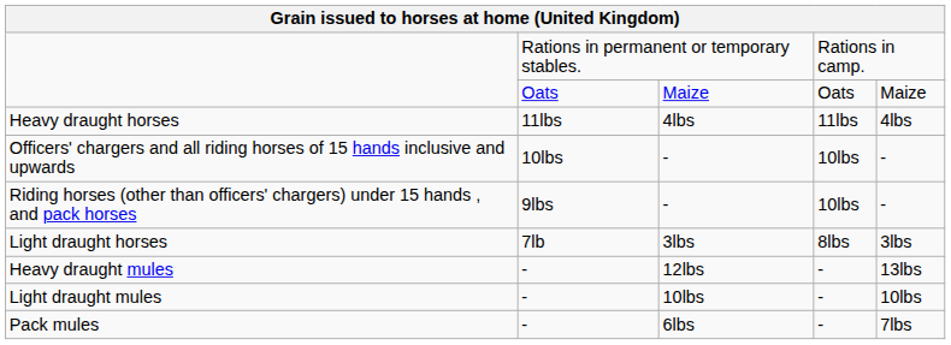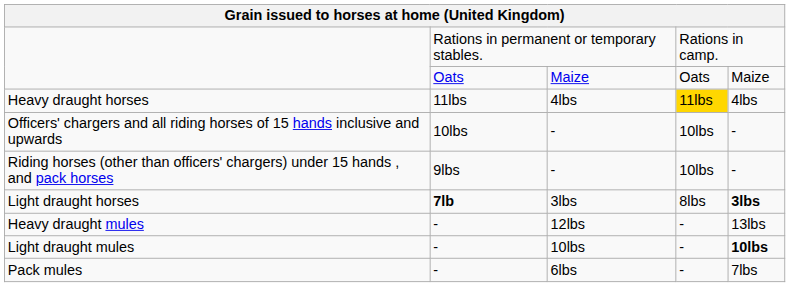Heavy draught horses | column 4: no background -> gold background
Light draught horses | column 2: normal -> bold
Light draught horses | column 5: normal -> bold
Light draught mules | column 5: normal -> bold
